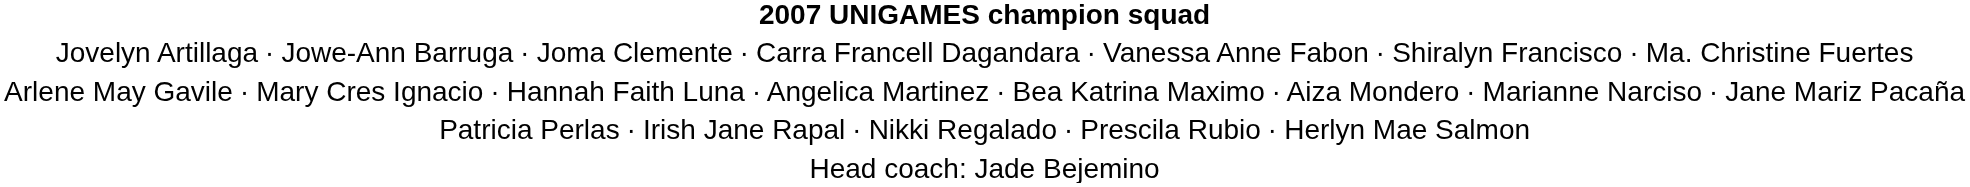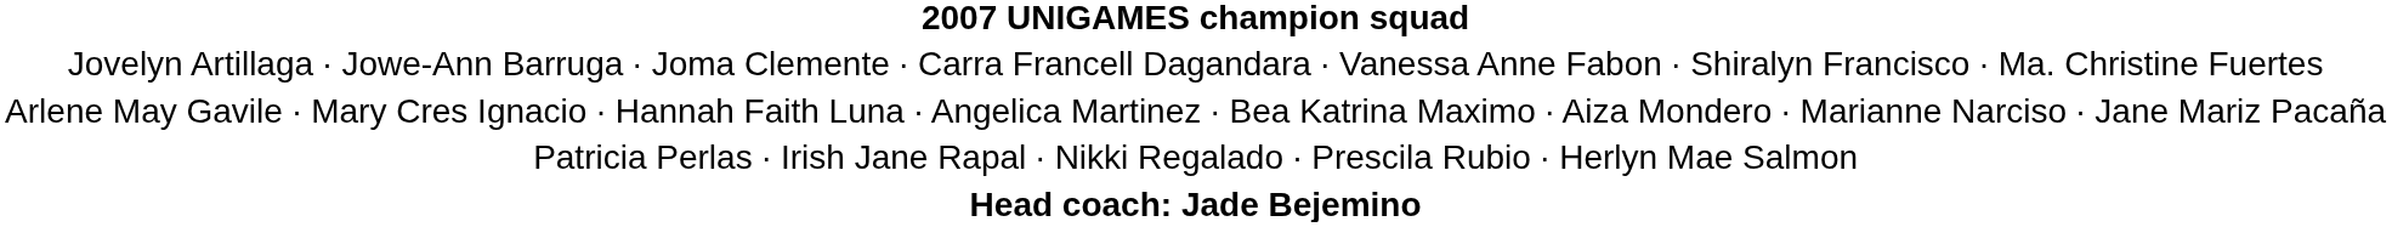row 5 | column 1: normal -> bold
